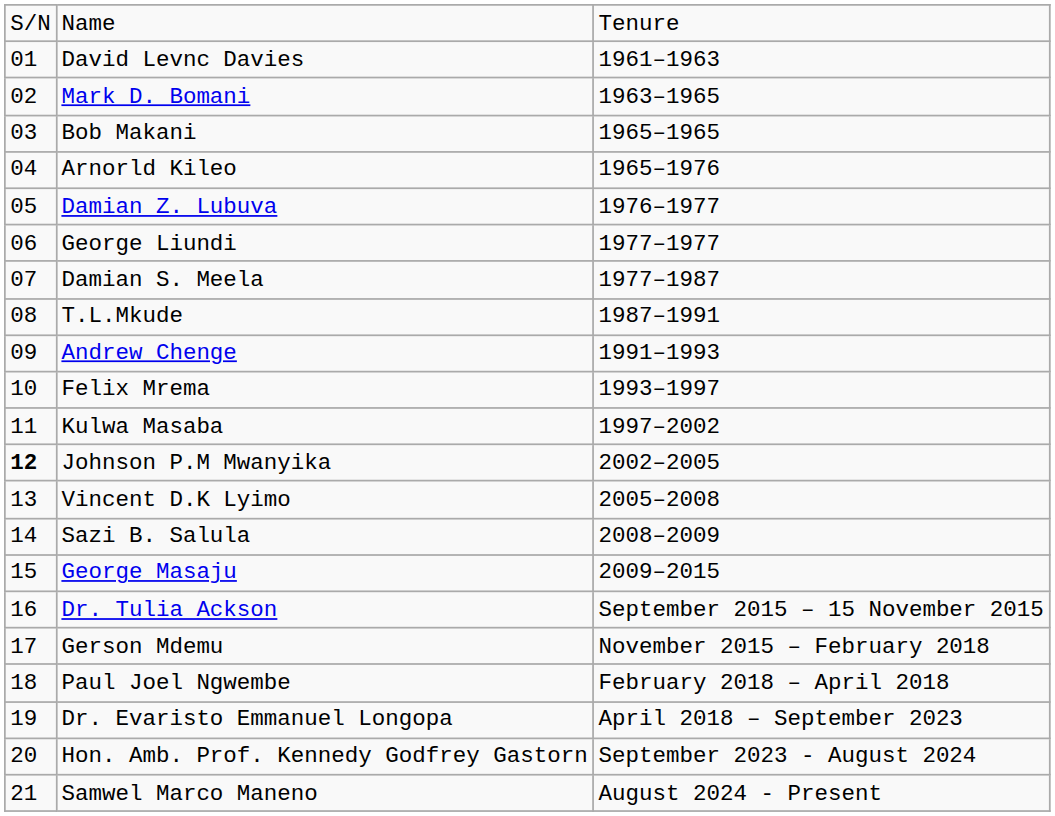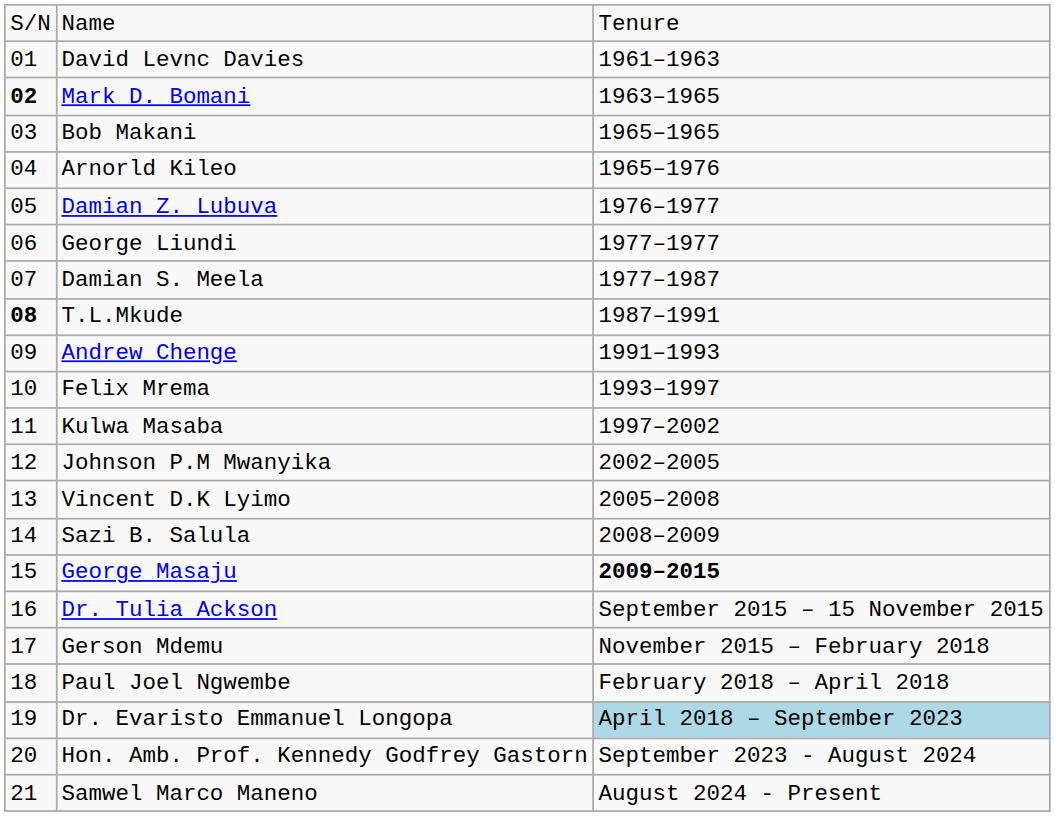Mark D. Bomani | column 1: normal -> bold
T.L.Mkude | column 1: normal -> bold
Johnson P.M Mwanyika | column 1: bold -> normal
George Masaju | column 3: normal -> bold
Dr. Evaristo Emmanuel Longopa | column 3: no background -> lightblue background
